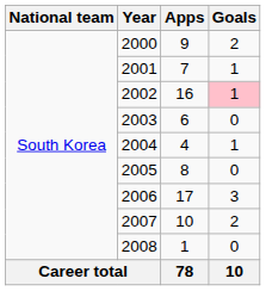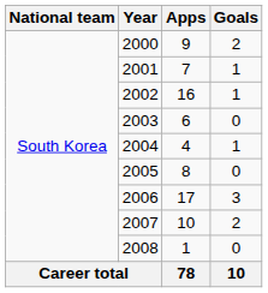2002 | Goals: pink background -> no background
